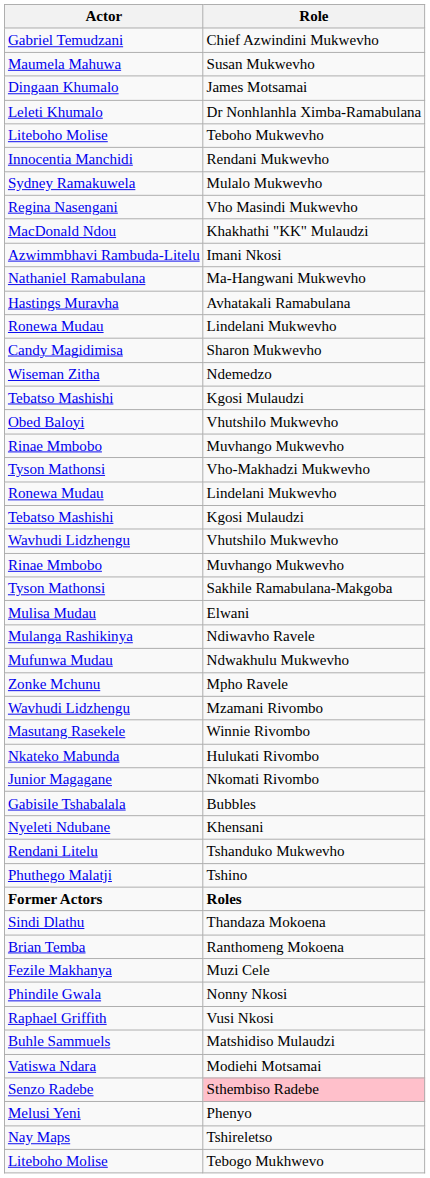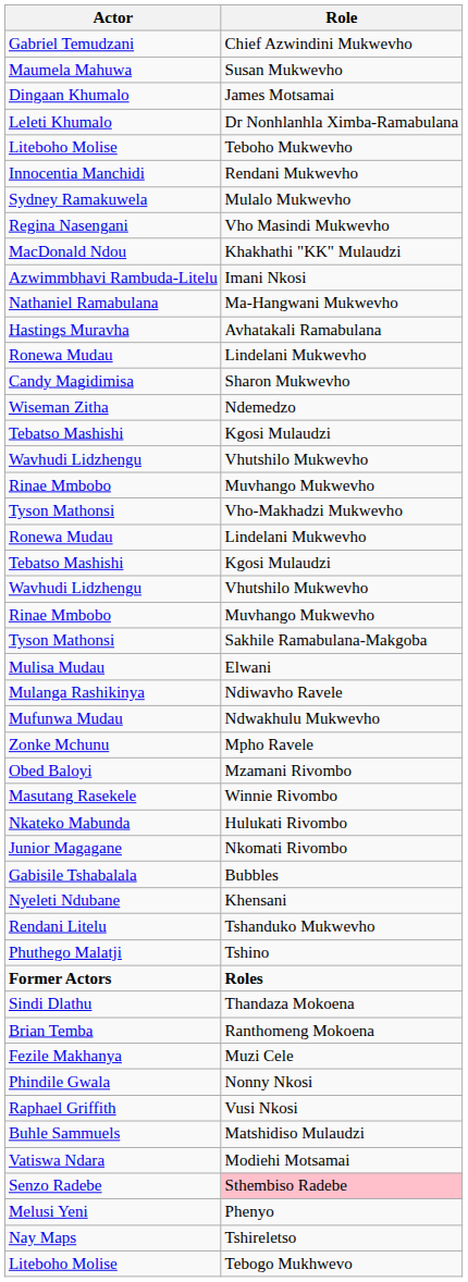row 18 | Actor: Obed Baloyi -> Wavhudi Lidzhengu
row 30 | Actor: Wavhudi Lidzhengu -> Obed Baloyi
